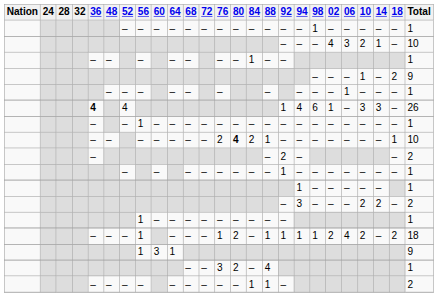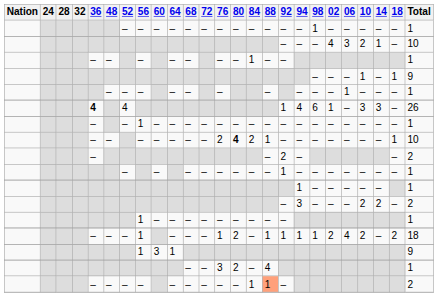row 5 | 18: 2 -> 1
row 18 | 88: no background -> lightsalmon background
